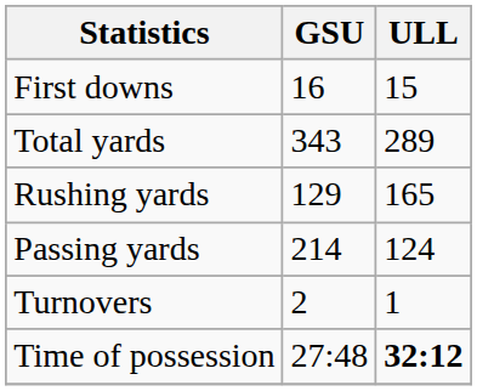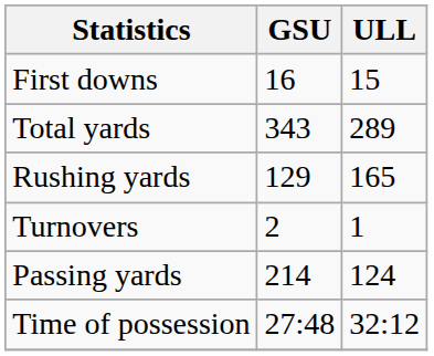rows swapped: Passing yards <-> Turnovers
Time of possession | ULL: bold -> normal
